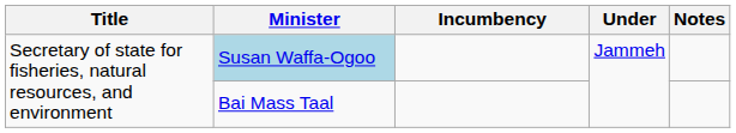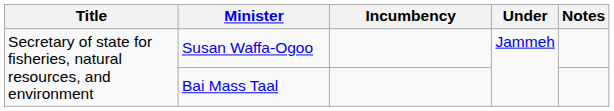Susan Waffa-Ogoo | Minister: lightblue background -> no background
